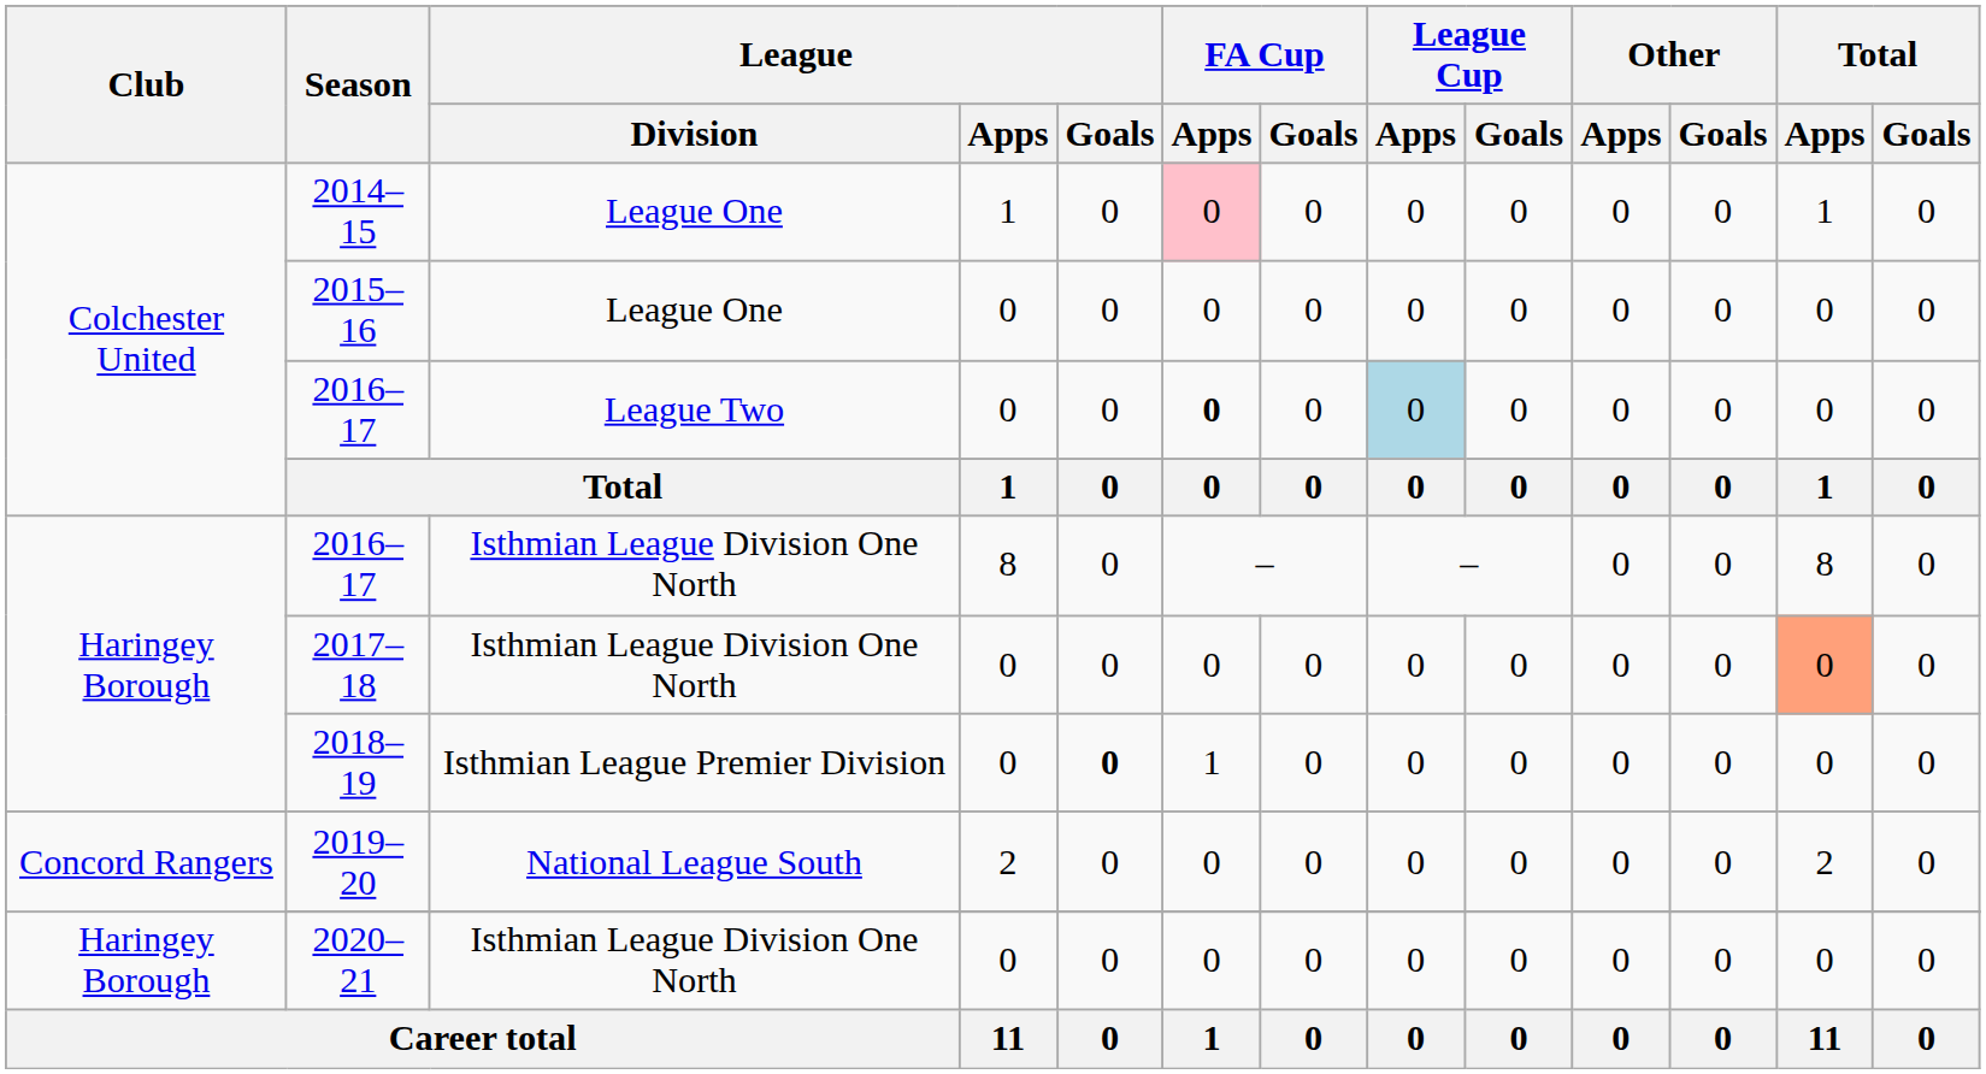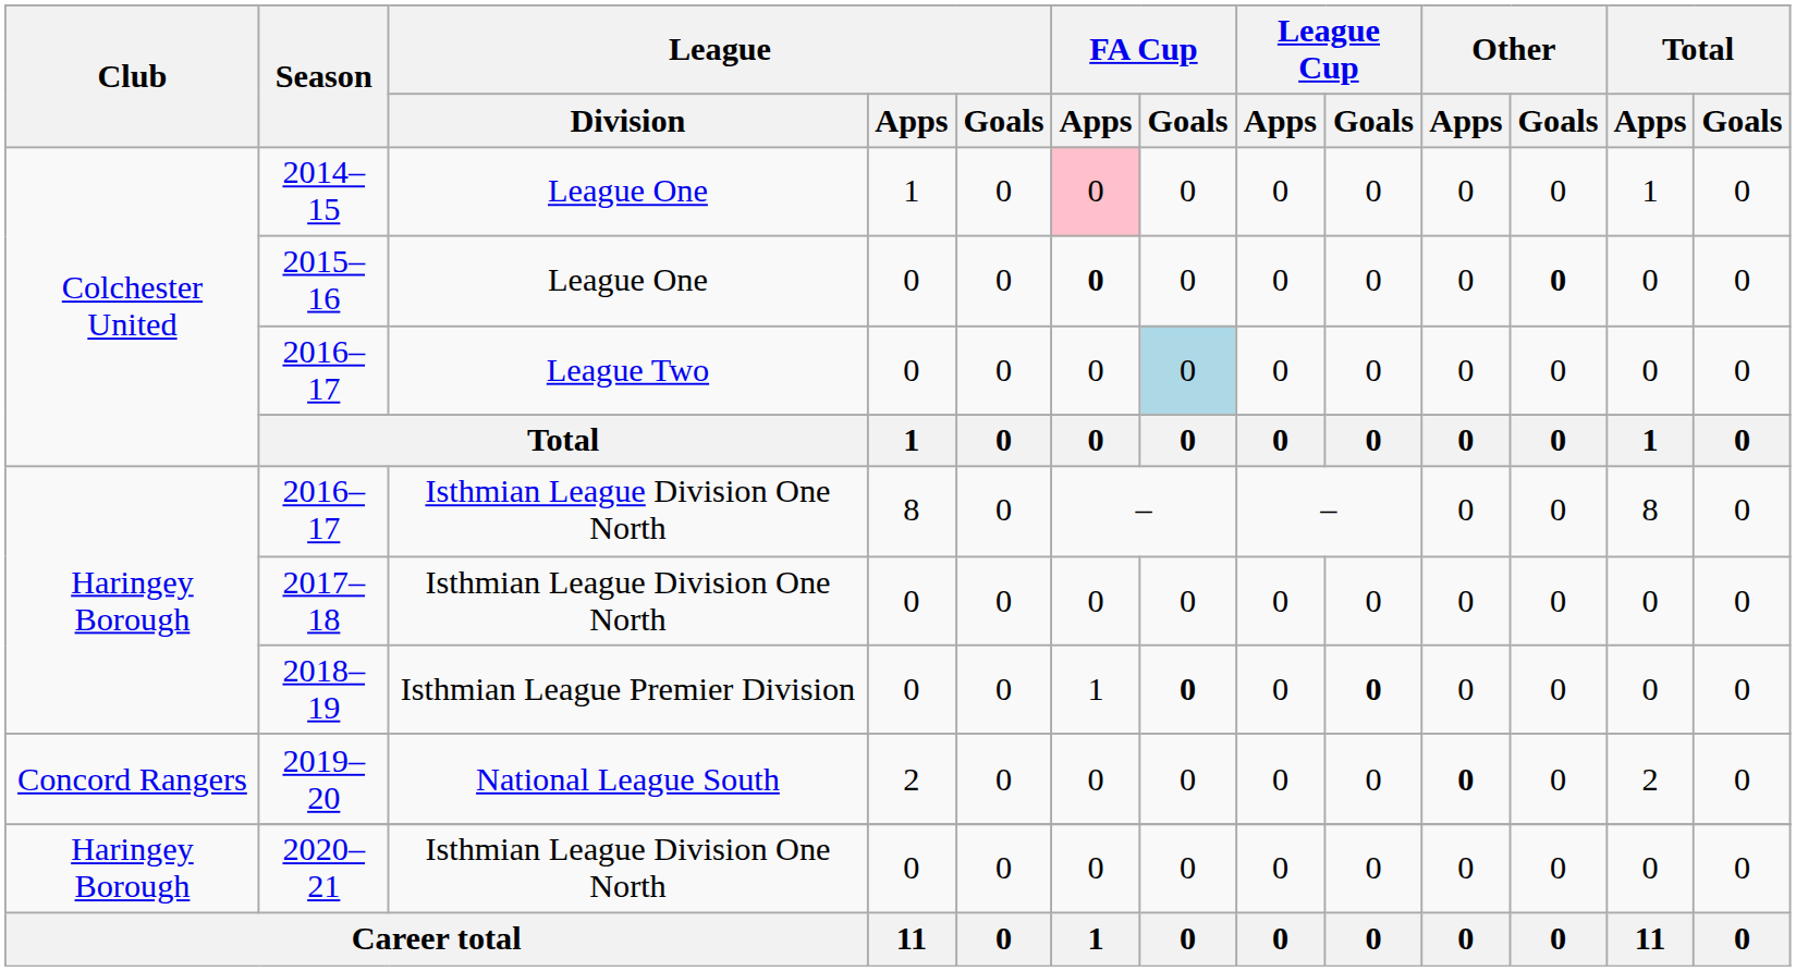2015–16 | FA Cup / Apps: normal -> bold
2015–16 | Other / Goals: normal -> bold
2016–17 / League Two | FA Cup / Apps: bold -> normal
2016–17 / League Two | FA Cup / Goals: no background -> lightblue background
2016–17 / League Two | League Cup / Apps: lightblue background -> no background
2017–18 | Total / Apps: lightsalmon background -> no background
2018–19 | League / Goals: bold -> normal
2018–19 | FA Cup / Goals: normal -> bold
2018–19 | League Cup / Goals: normal -> bold
2019–20 | Other / Apps: normal -> bold
